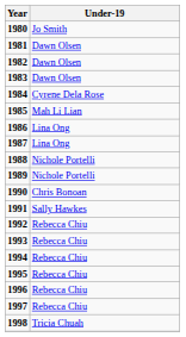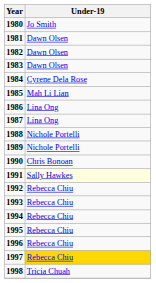1991 | Under-19: no background -> lightyellow background
1997 | Under-19: no background -> gold background
